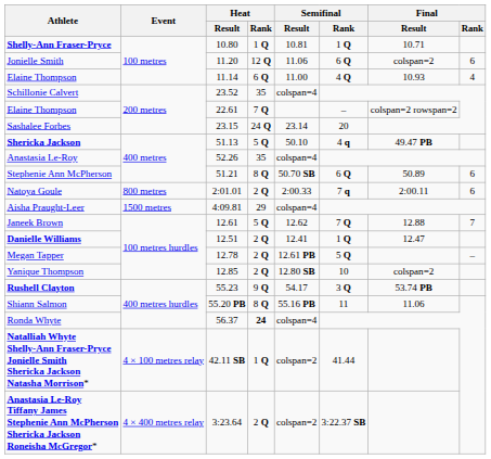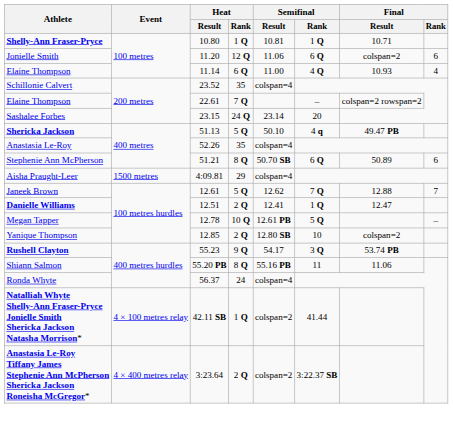- row: Natoya Goule | 800 metres | 2:01.01 | 2 Q | 2:00.33 | 7 q | 2:00.11 | 6
Megan Tapper | Heat / Rank: 2 Q -> 10 Q
Ronda Whyte | Heat / Rank: bold -> normal
